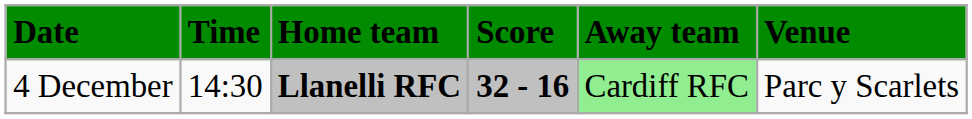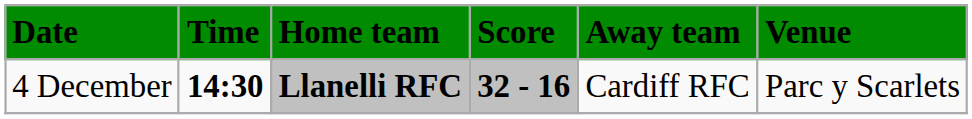4 December | Time: normal -> bold
4 December | Away team: lightgreen background -> no background
